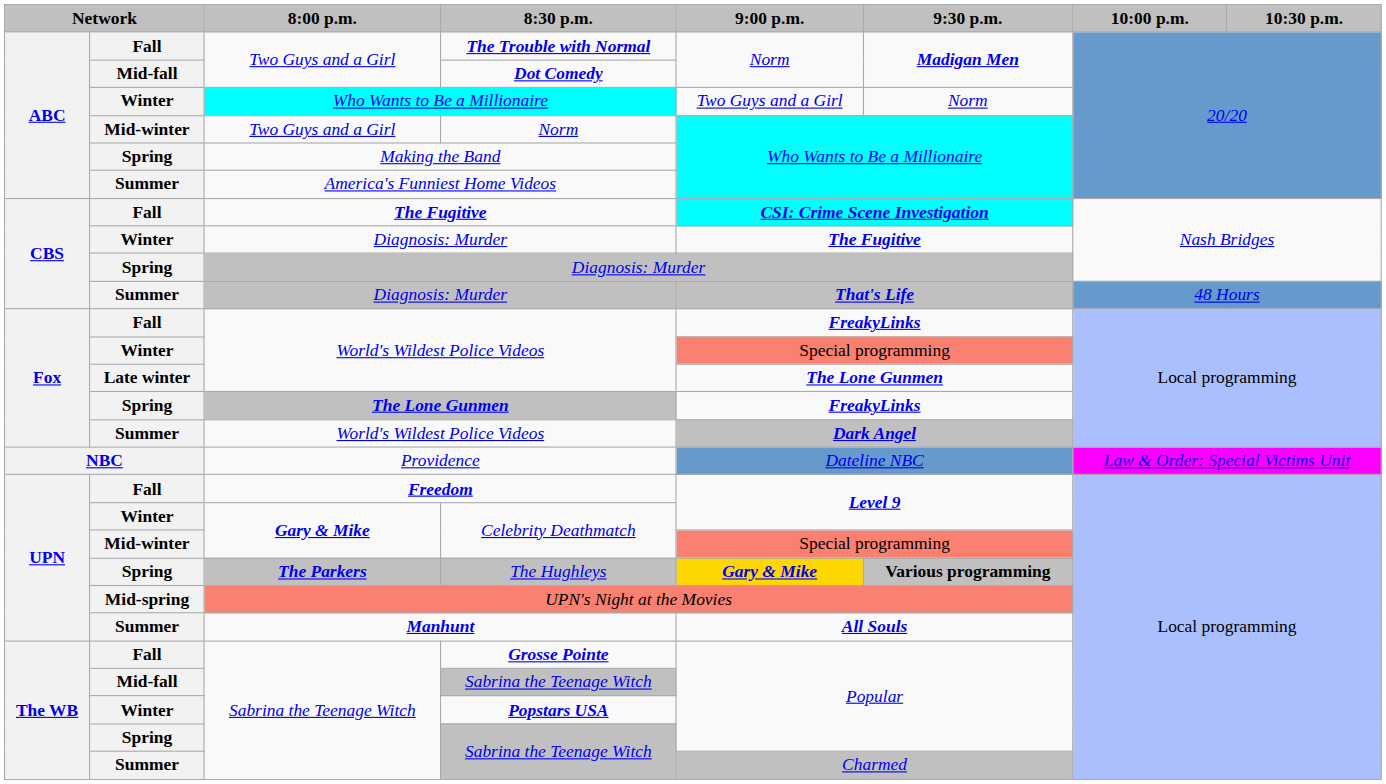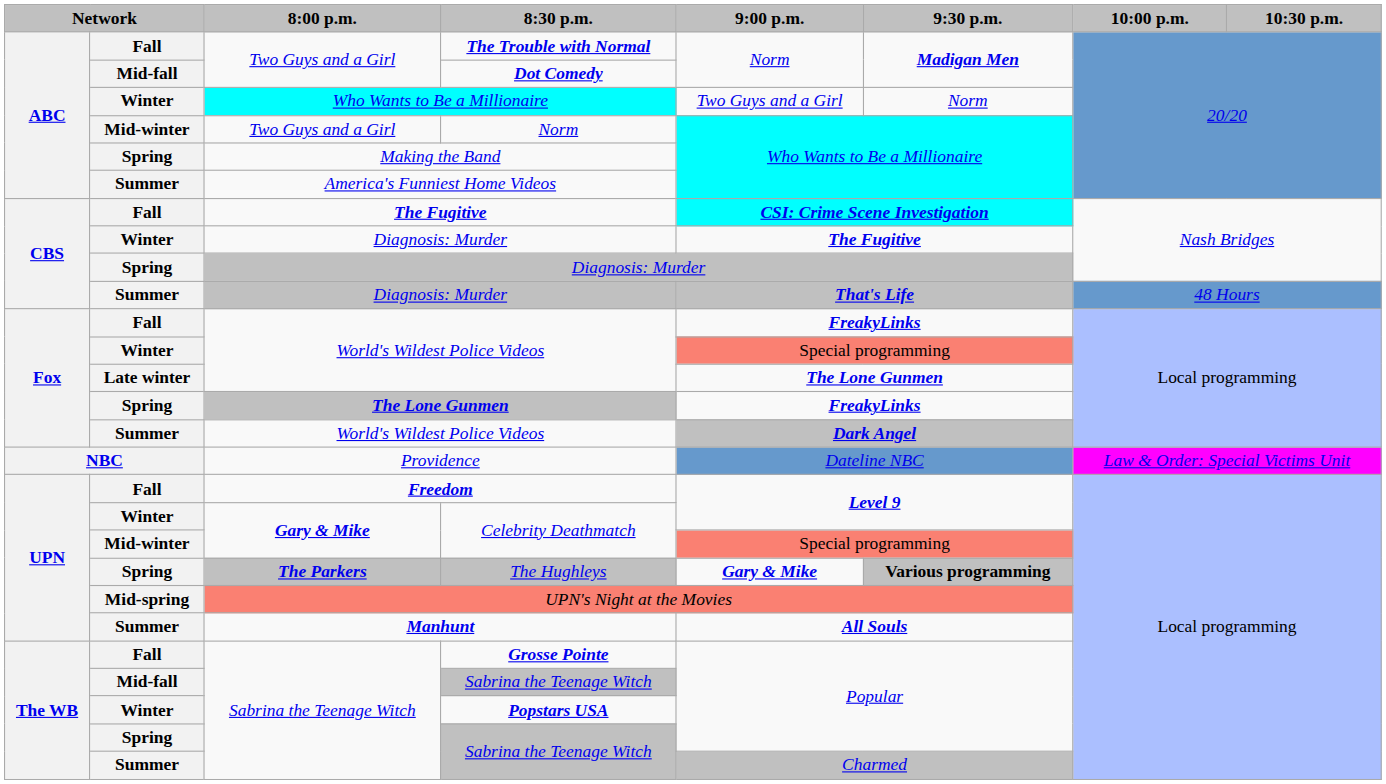The Hughleys | 9:00 p.m.: gold background -> no background
